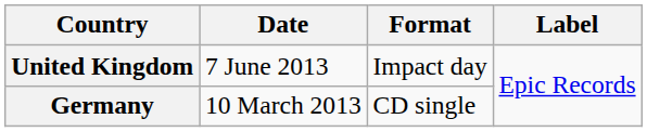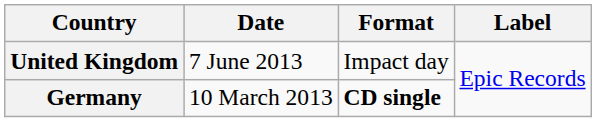Germany | Format: normal -> bold
